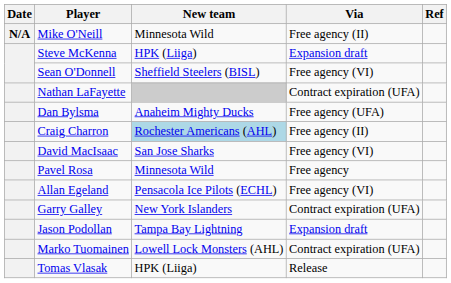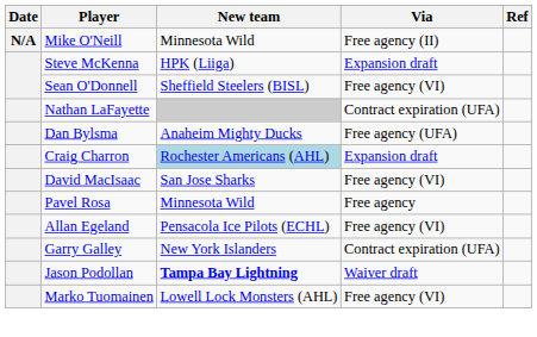Craig Charron | Via: Free agency (II) -> Expansion draft
Jason Podollan | New team: normal -> bold
Jason Podollan | Via: Expansion draft -> Waiver draft
Marko Tuomainen | Via: Contract expiration (UFA) -> Free agency (VI)
- row: Tomas Vlasak | HPK (Liiga) | Release
